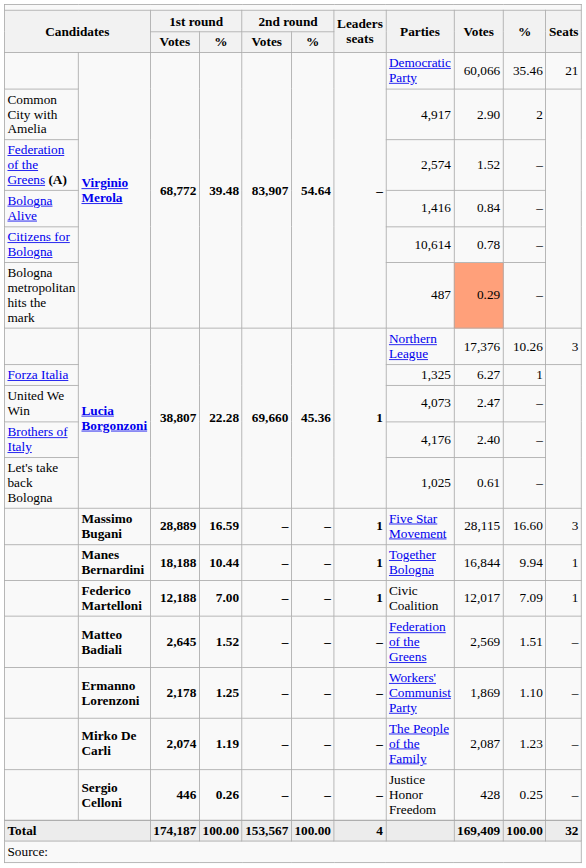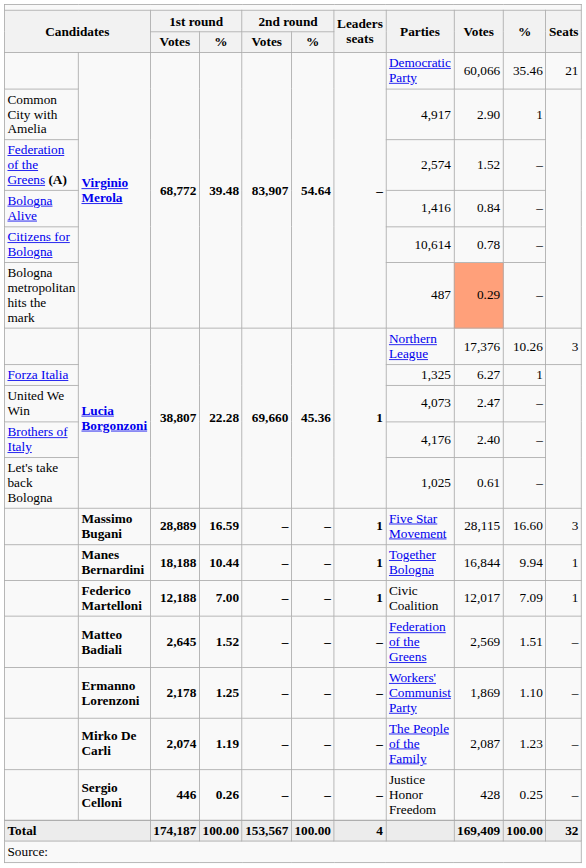Common City with Amelia | column 10: 2 -> 1
